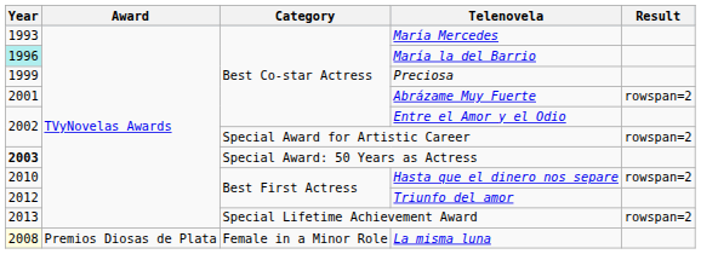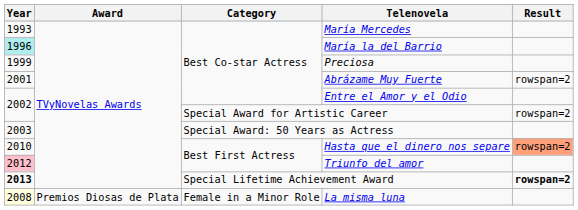Special Award: 50 Years as Actress | Year: bold -> normal
Hasta que el dinero nos separe | Result: no background -> lightsalmon background
Triunfo del amor | Year: no background -> pink background
Special Lifetime Achievement Award | Year: normal -> bold
Special Lifetime Achievement Award | Result: normal -> bold
